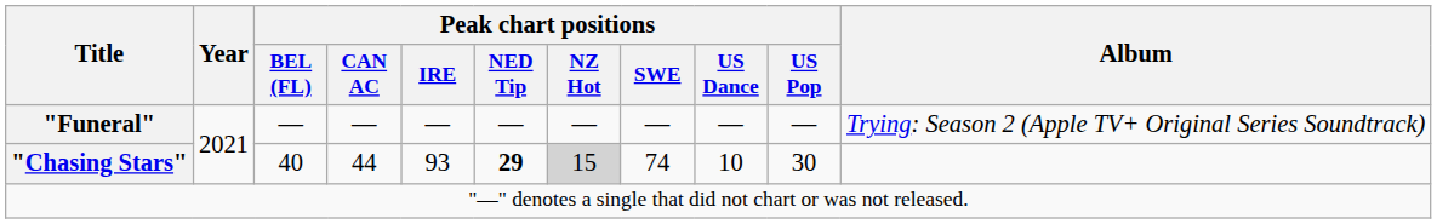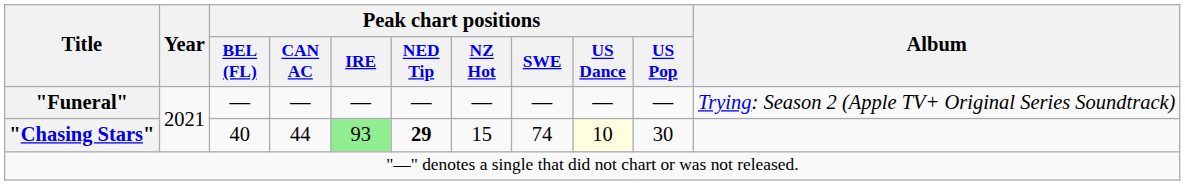"Chasing Stars" | Peak chart positions / IRE: no background -> lightgreen background
"Chasing Stars" | Peak chart positions / NZ Hot: lightgrey background -> no background
"Chasing Stars" | Peak chart positions / US Dance: no background -> lightyellow background
